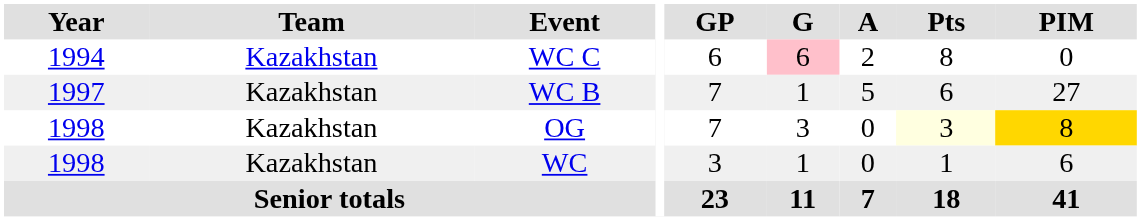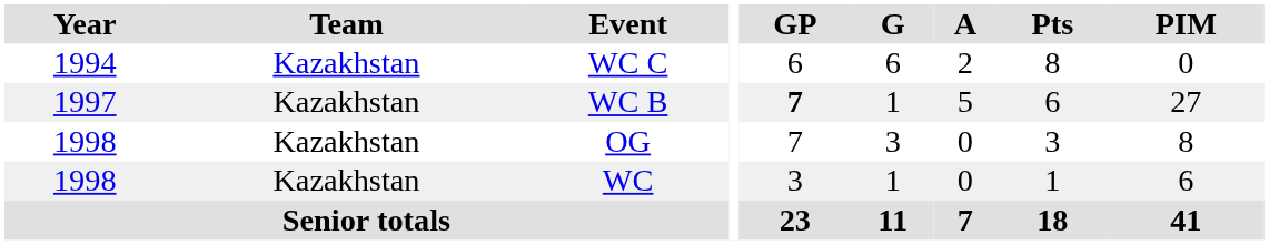WC C | G: pink background -> no background
WC B | GP: normal -> bold
OG | Pts: lightyellow background -> no background
OG | PIM: gold background -> no background
